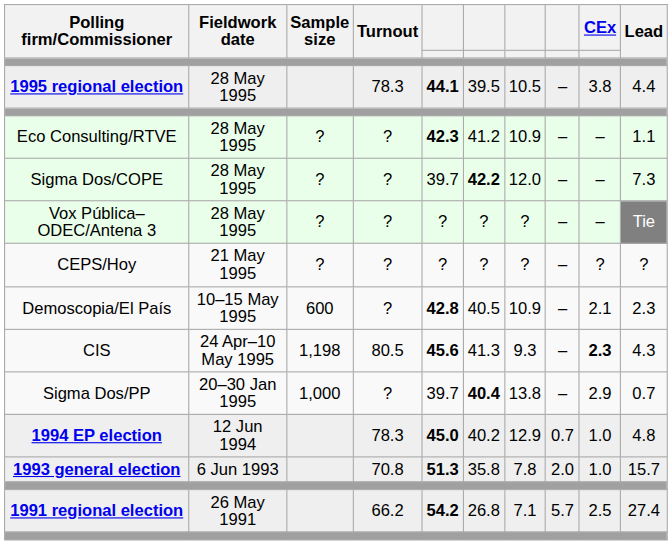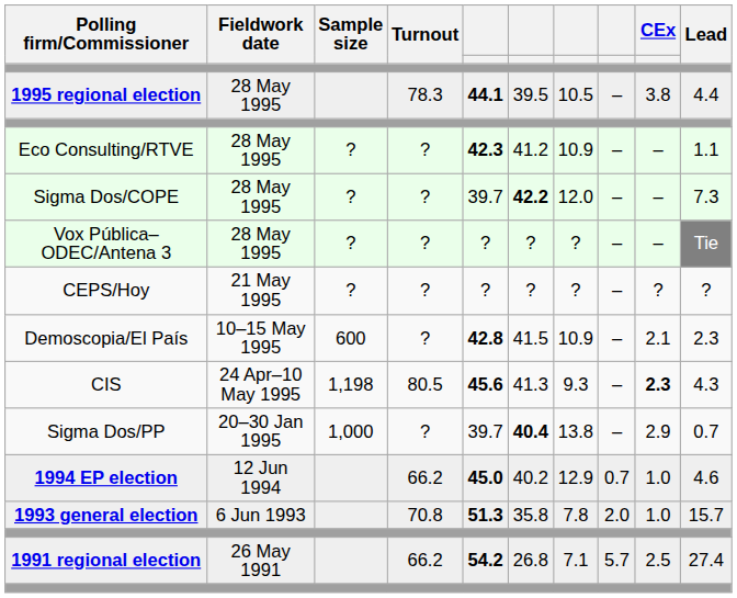Demoscopia/El País | column 6: 40.5 -> 41.5
1994 EP election | Turnout: 78.3 -> 66.2
1994 EP election | Lead: 4.8 -> 4.6
